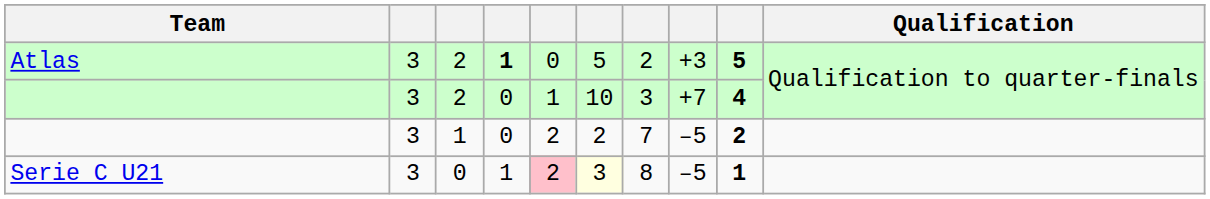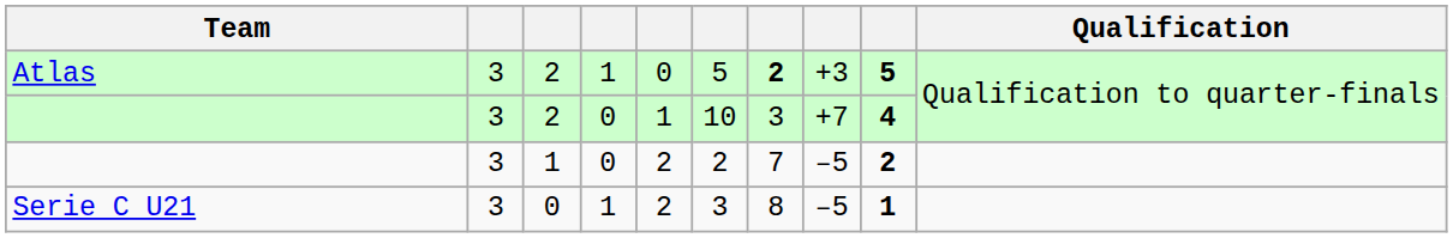Atlas | column 4: bold -> normal
Atlas | column 7: normal -> bold
Serie C U21 | column 5: pink background -> no background
Serie C U21 | column 6: lightyellow background -> no background
